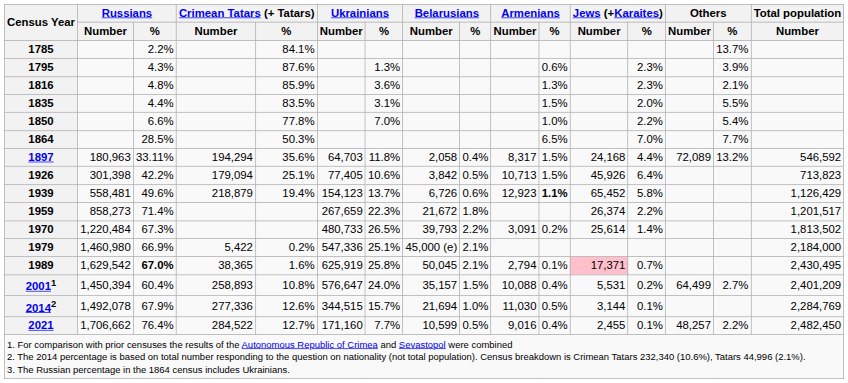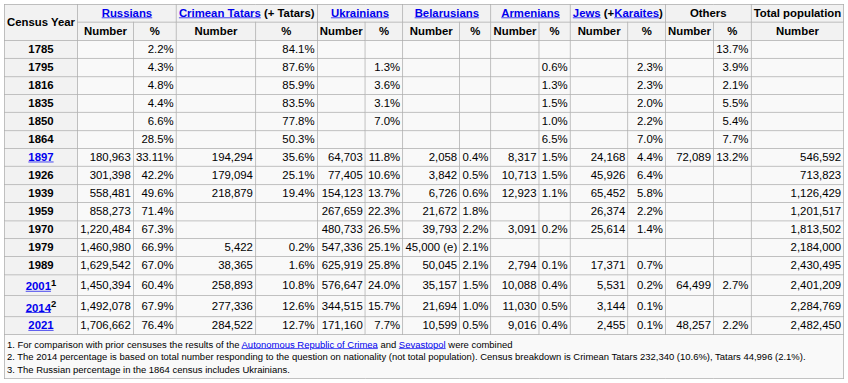1939 | Armenians / %: bold -> normal
1989 | Russians / %: bold -> normal
1989 | Jews (+Karaites) / Number: pink background -> no background
